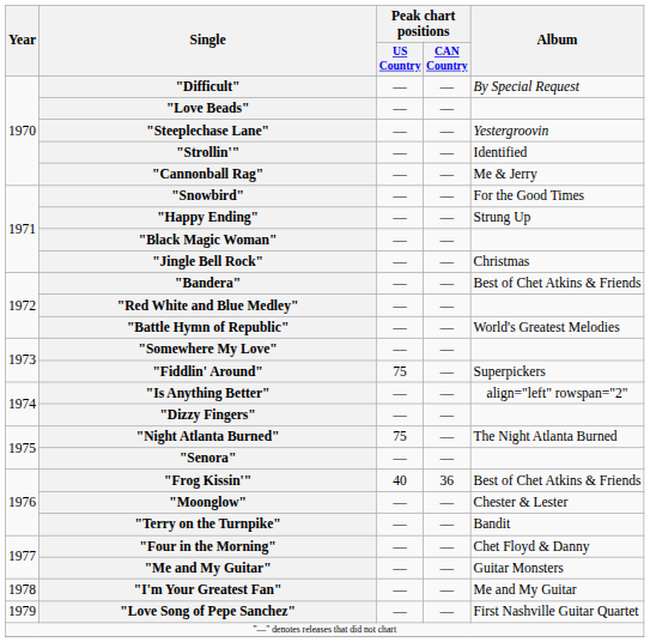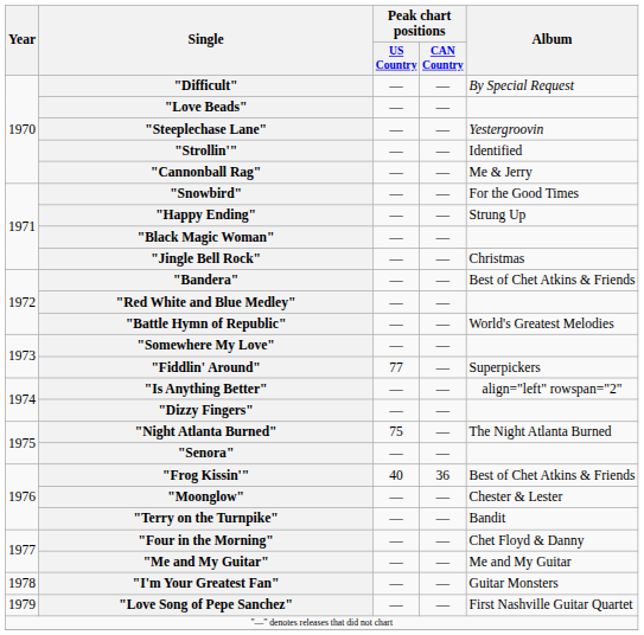"Fiddlin' Around" | Peak chart positions / US Country: 75 -> 77
"Me and My Guitar" | Album: Guitar Monsters -> Me and My Guitar
"I'm Your Greatest Fan" | Album: Me and My Guitar -> Guitar Monsters
